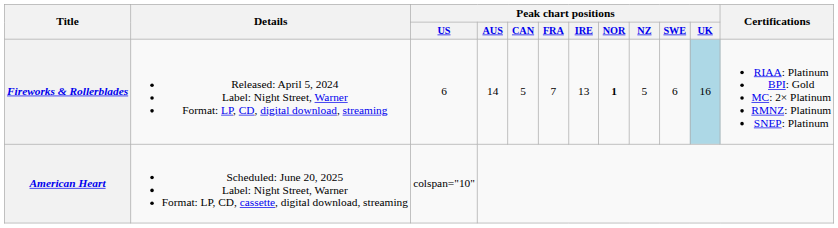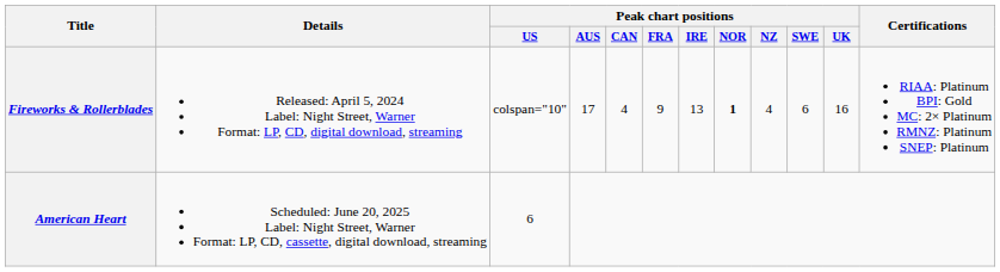Fireworks & Rollerblades | Peak chart positions / US: 6 -> colspan="10"
Fireworks & Rollerblades | Peak chart positions / AUS: 14 -> 17
Fireworks & Rollerblades | Peak chart positions / CAN: 5 -> 4
Fireworks & Rollerblades | Peak chart positions / FRA: 7 -> 9
Fireworks & Rollerblades | Peak chart positions / NZ: 5 -> 4
Fireworks & Rollerblades | Peak chart positions / UK: lightblue background -> no background
American Heart | Peak chart positions / US: colspan="10" -> 6
